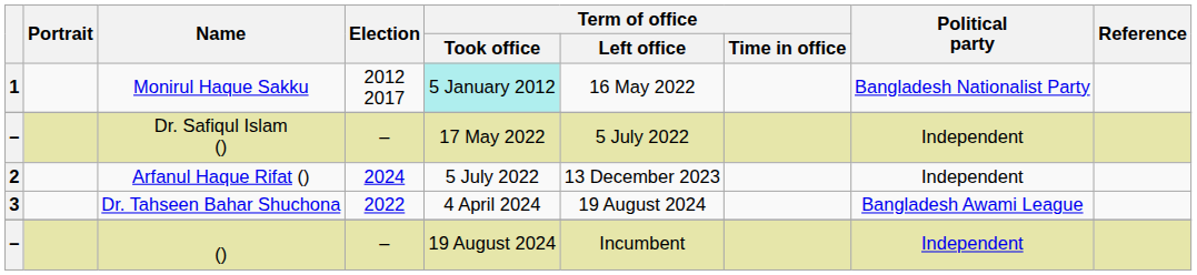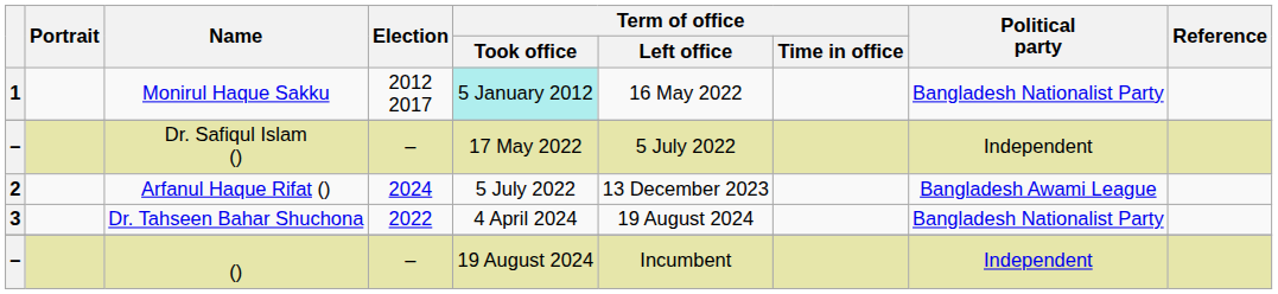Arfanul Haque Rifat () | Political party: Independent -> Bangladesh Awami League
Dr. Tahseen Bahar Shuchona | Political party: Bangladesh Awami League -> Bangladesh Nationalist Party
